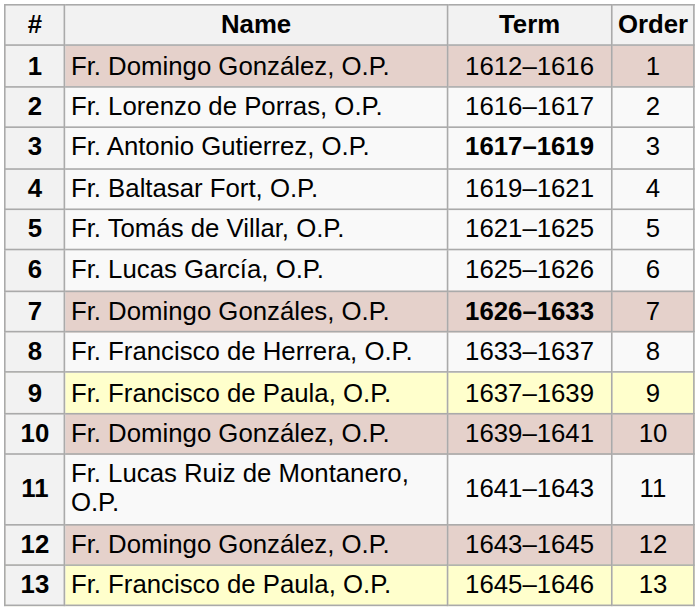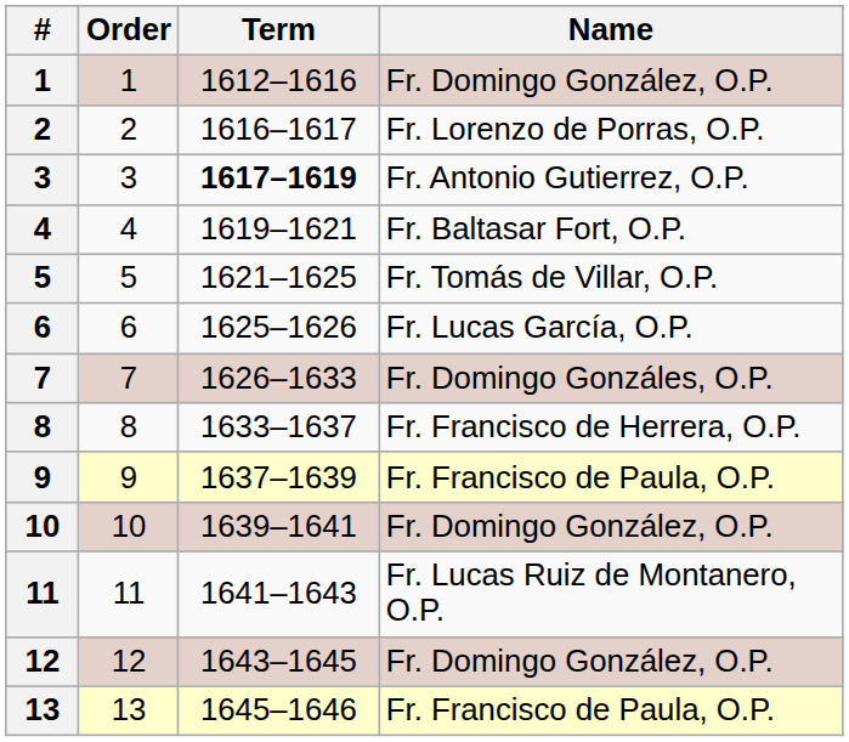columns swapped: Order <-> Name
row 8 | Term: bold -> normal
